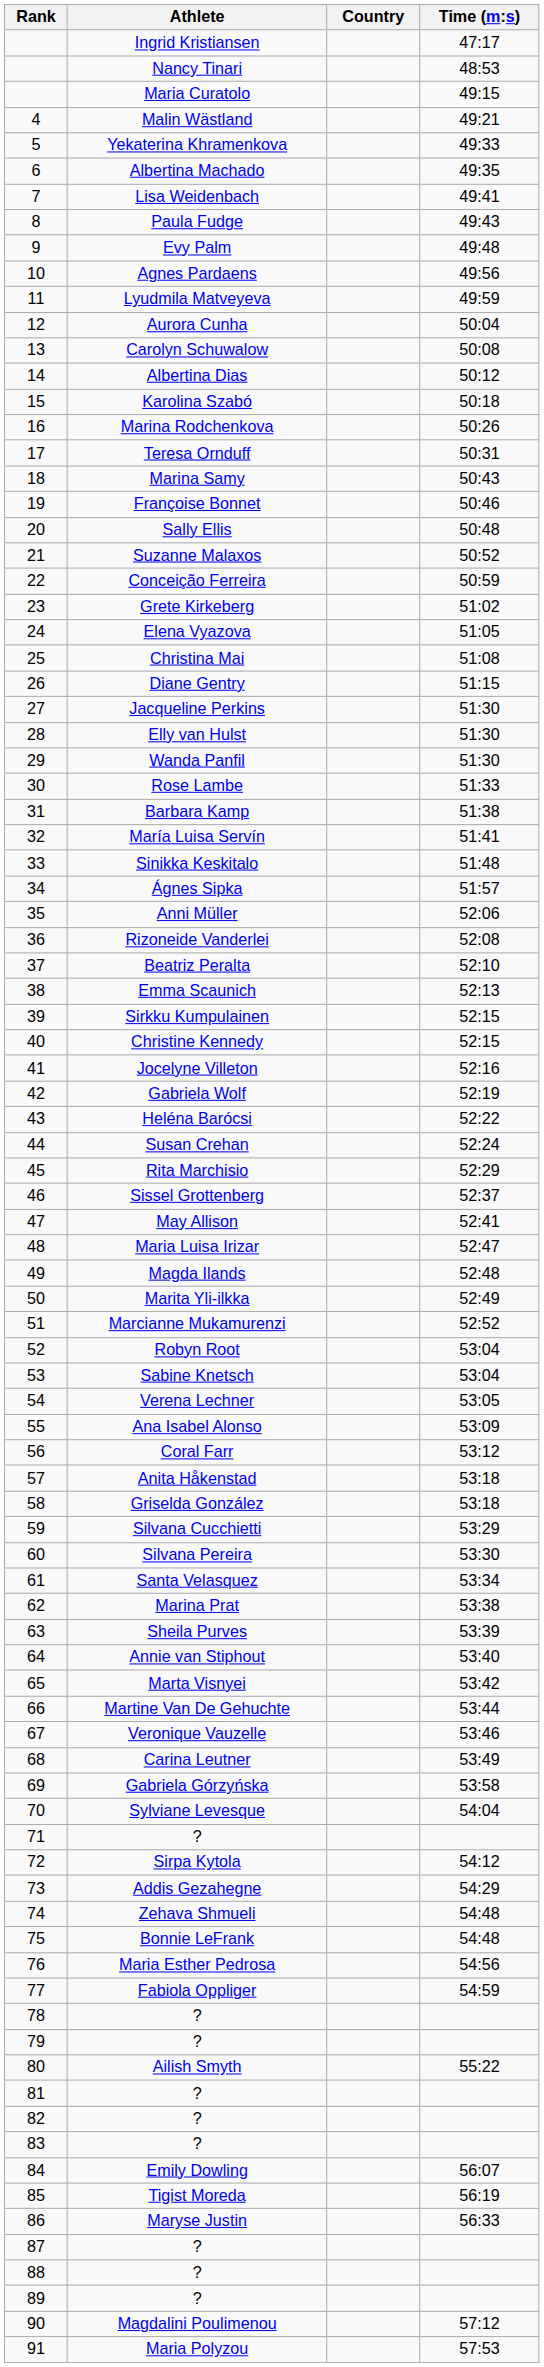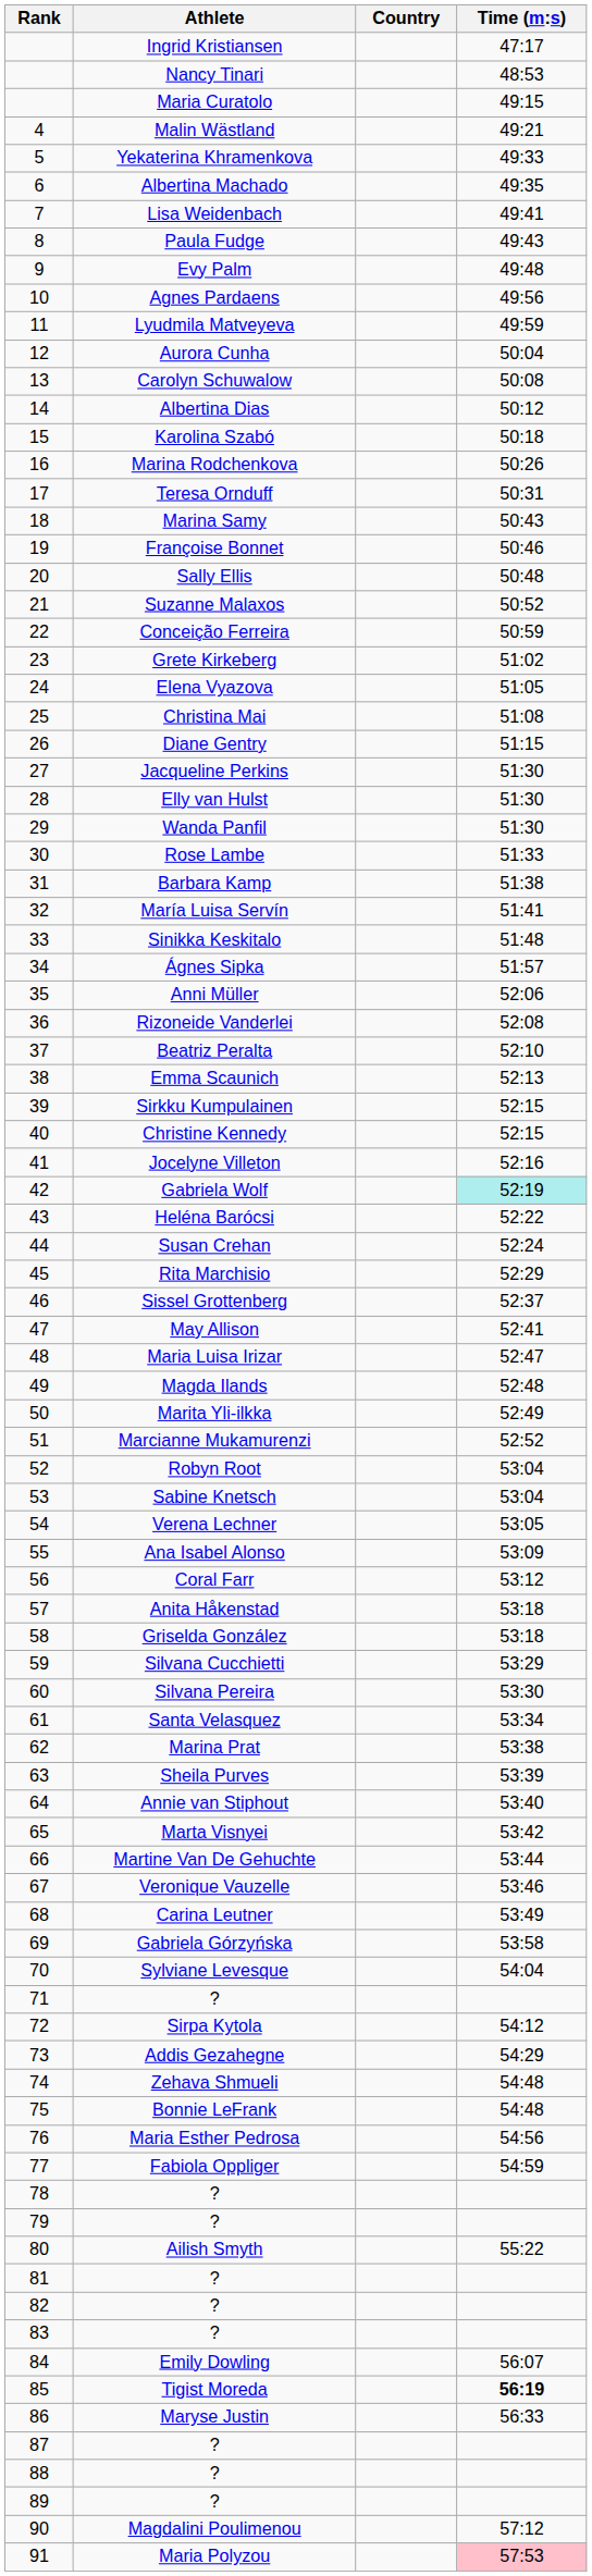Gabriela Wolf | Time (m:s): no background -> paleturquoise background
Tigist Moreda | Time (m:s): normal -> bold
Maria Polyzou | Time (m:s): no background -> pink background
